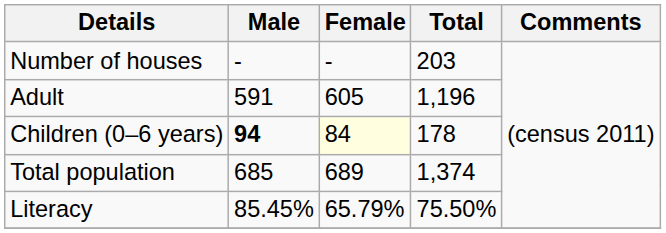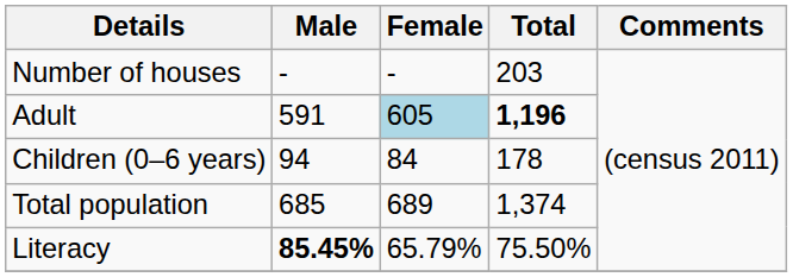Adult | Female: no background -> lightblue background
Adult | Total: normal -> bold
Children (0–6 years) | Male: bold -> normal
Children (0–6 years) | Female: lightyellow background -> no background
Literacy | Male: normal -> bold
